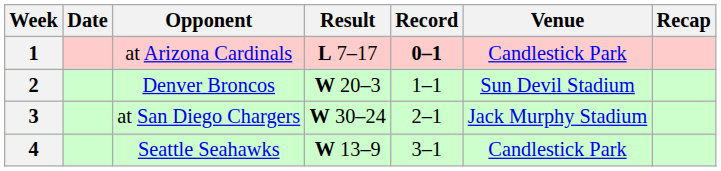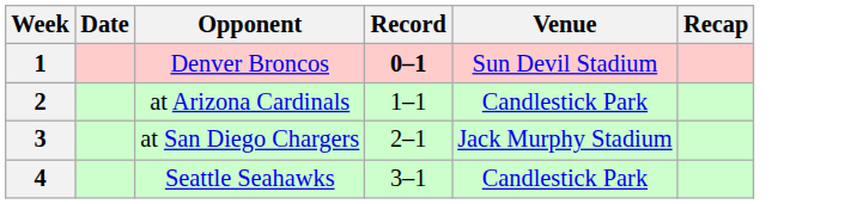- column: Result | L 7–17 | W 20–3 | W 30–24 | W 13–9
1 | Opponent: at Arizona Cardinals -> Denver Broncos
1 | Venue: Candlestick Park -> Sun Devil Stadium
2 | Opponent: Denver Broncos -> at Arizona Cardinals
2 | Venue: Sun Devil Stadium -> Candlestick Park
